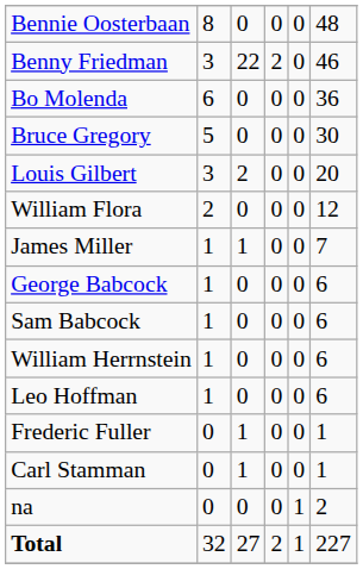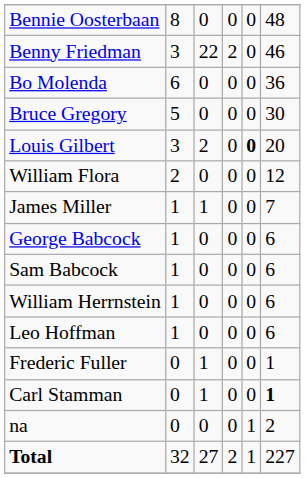Louis Gilbert | column 5: normal -> bold
Carl Stamman | column 6: normal -> bold
